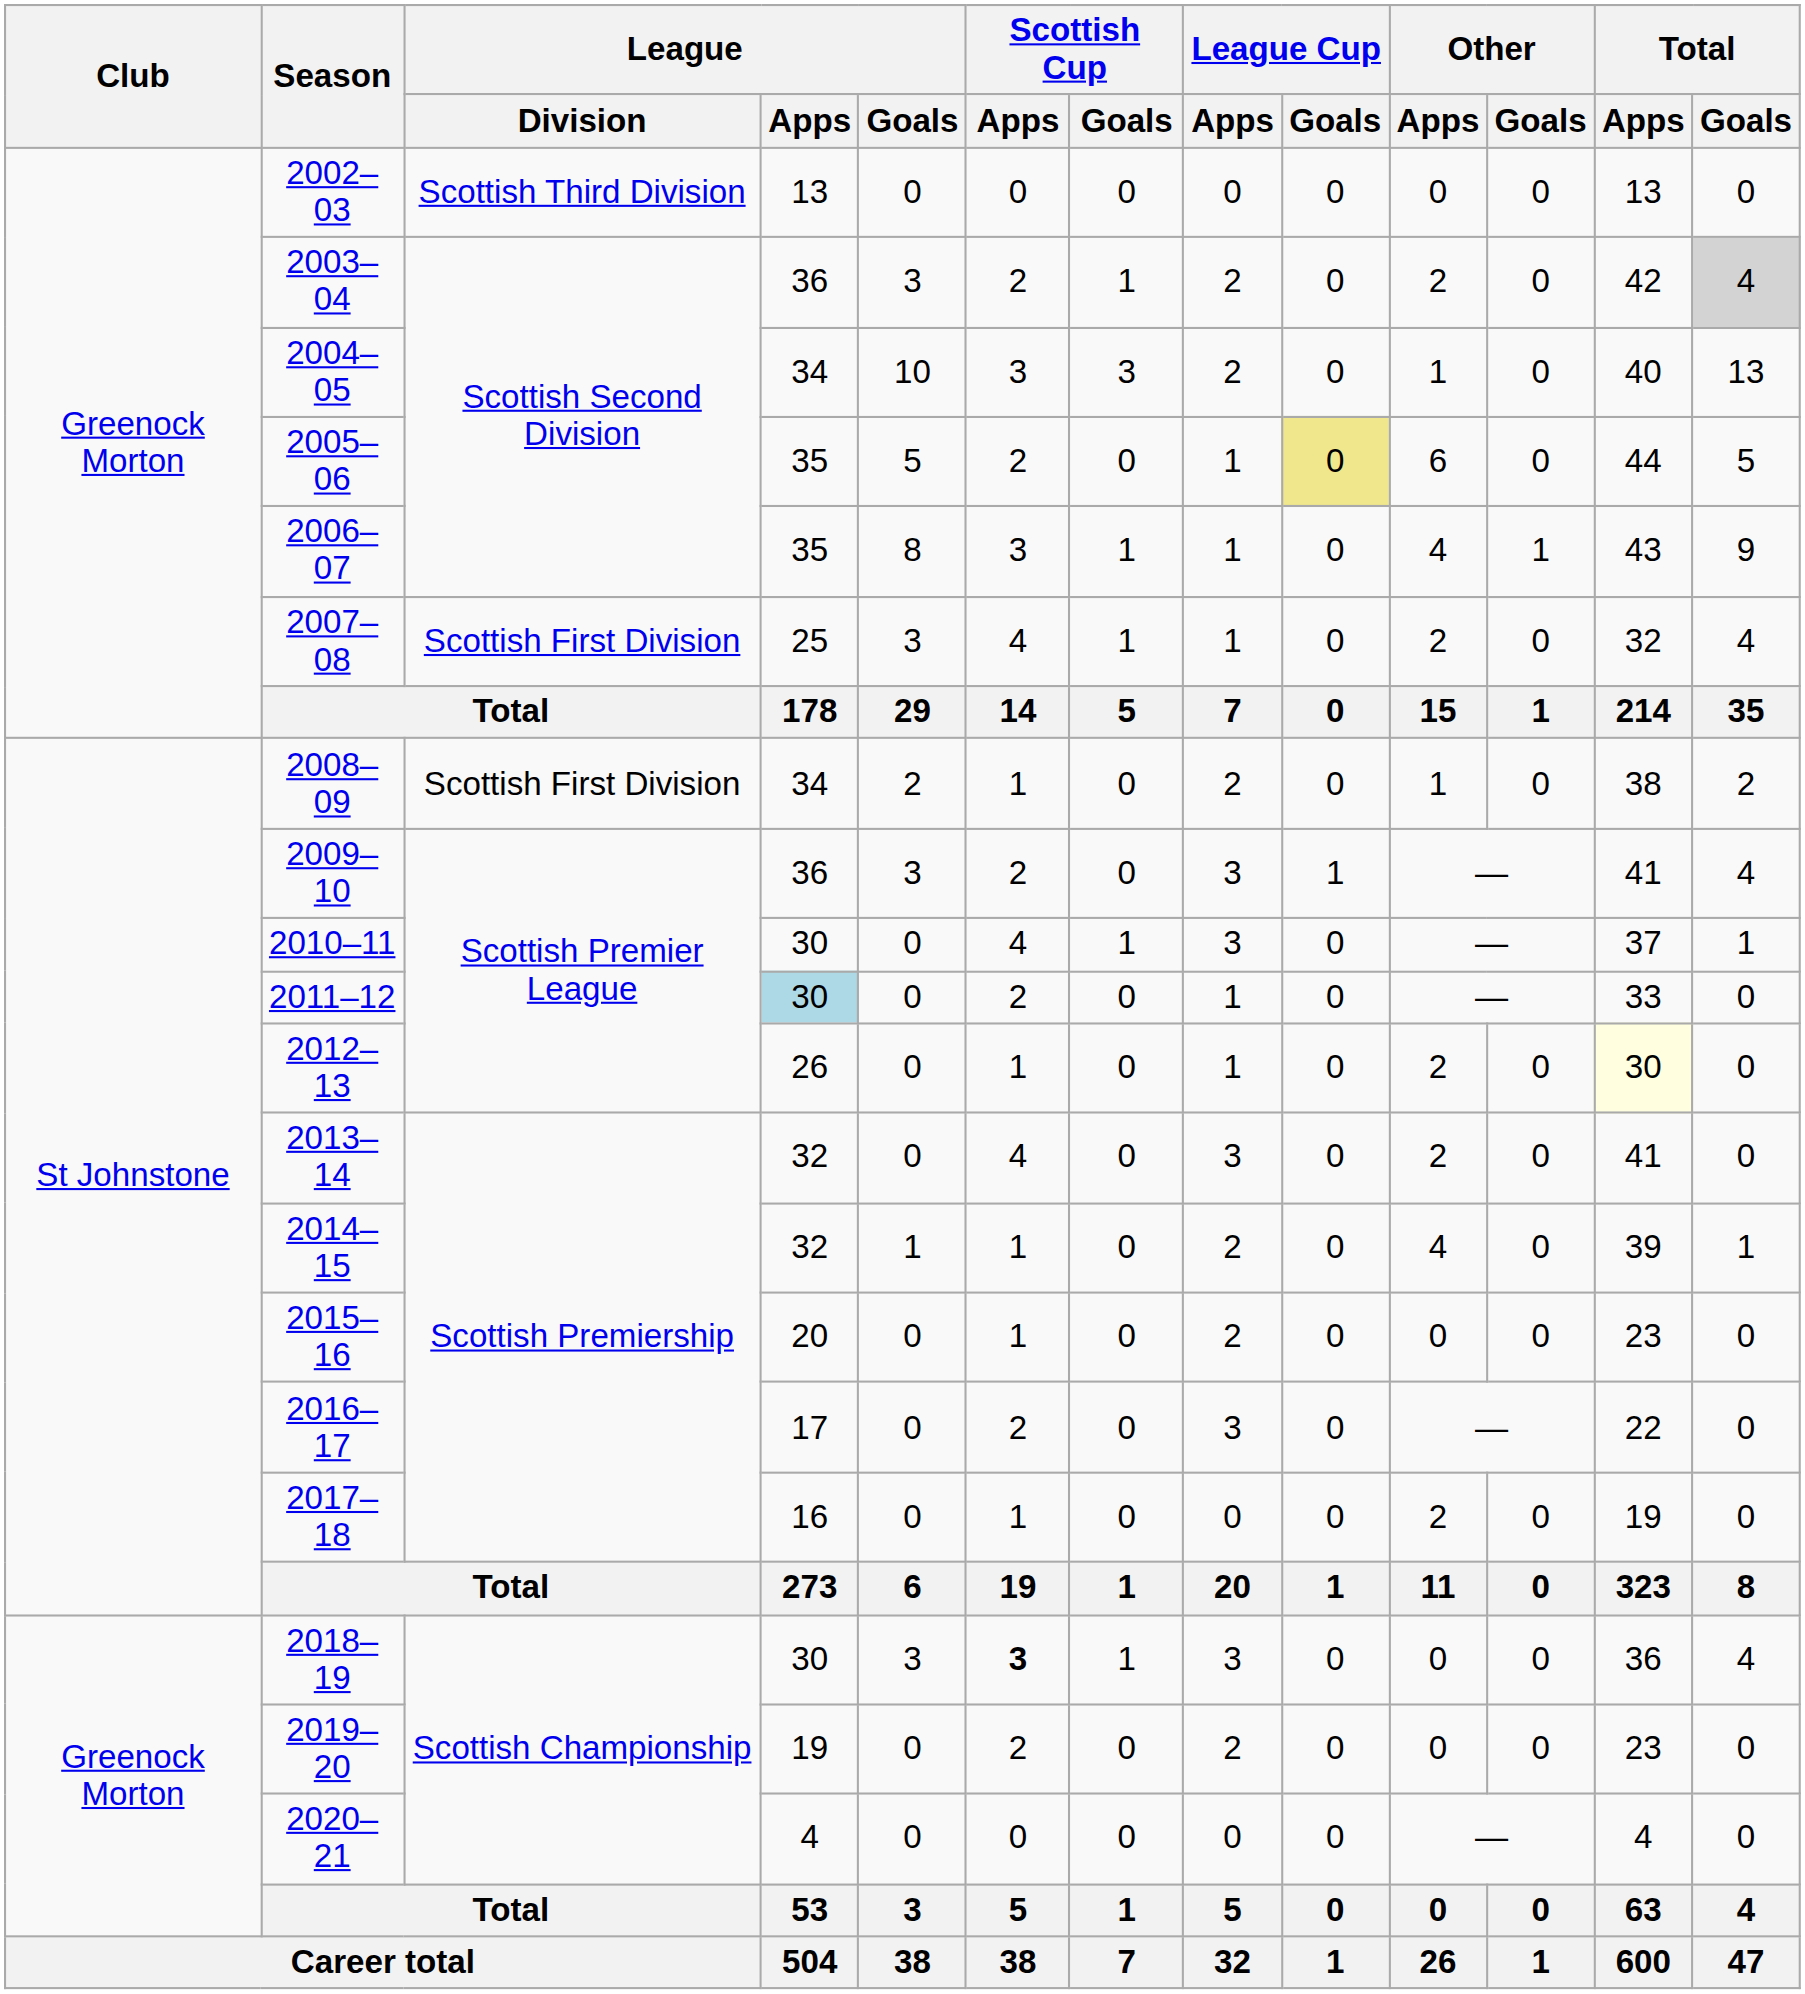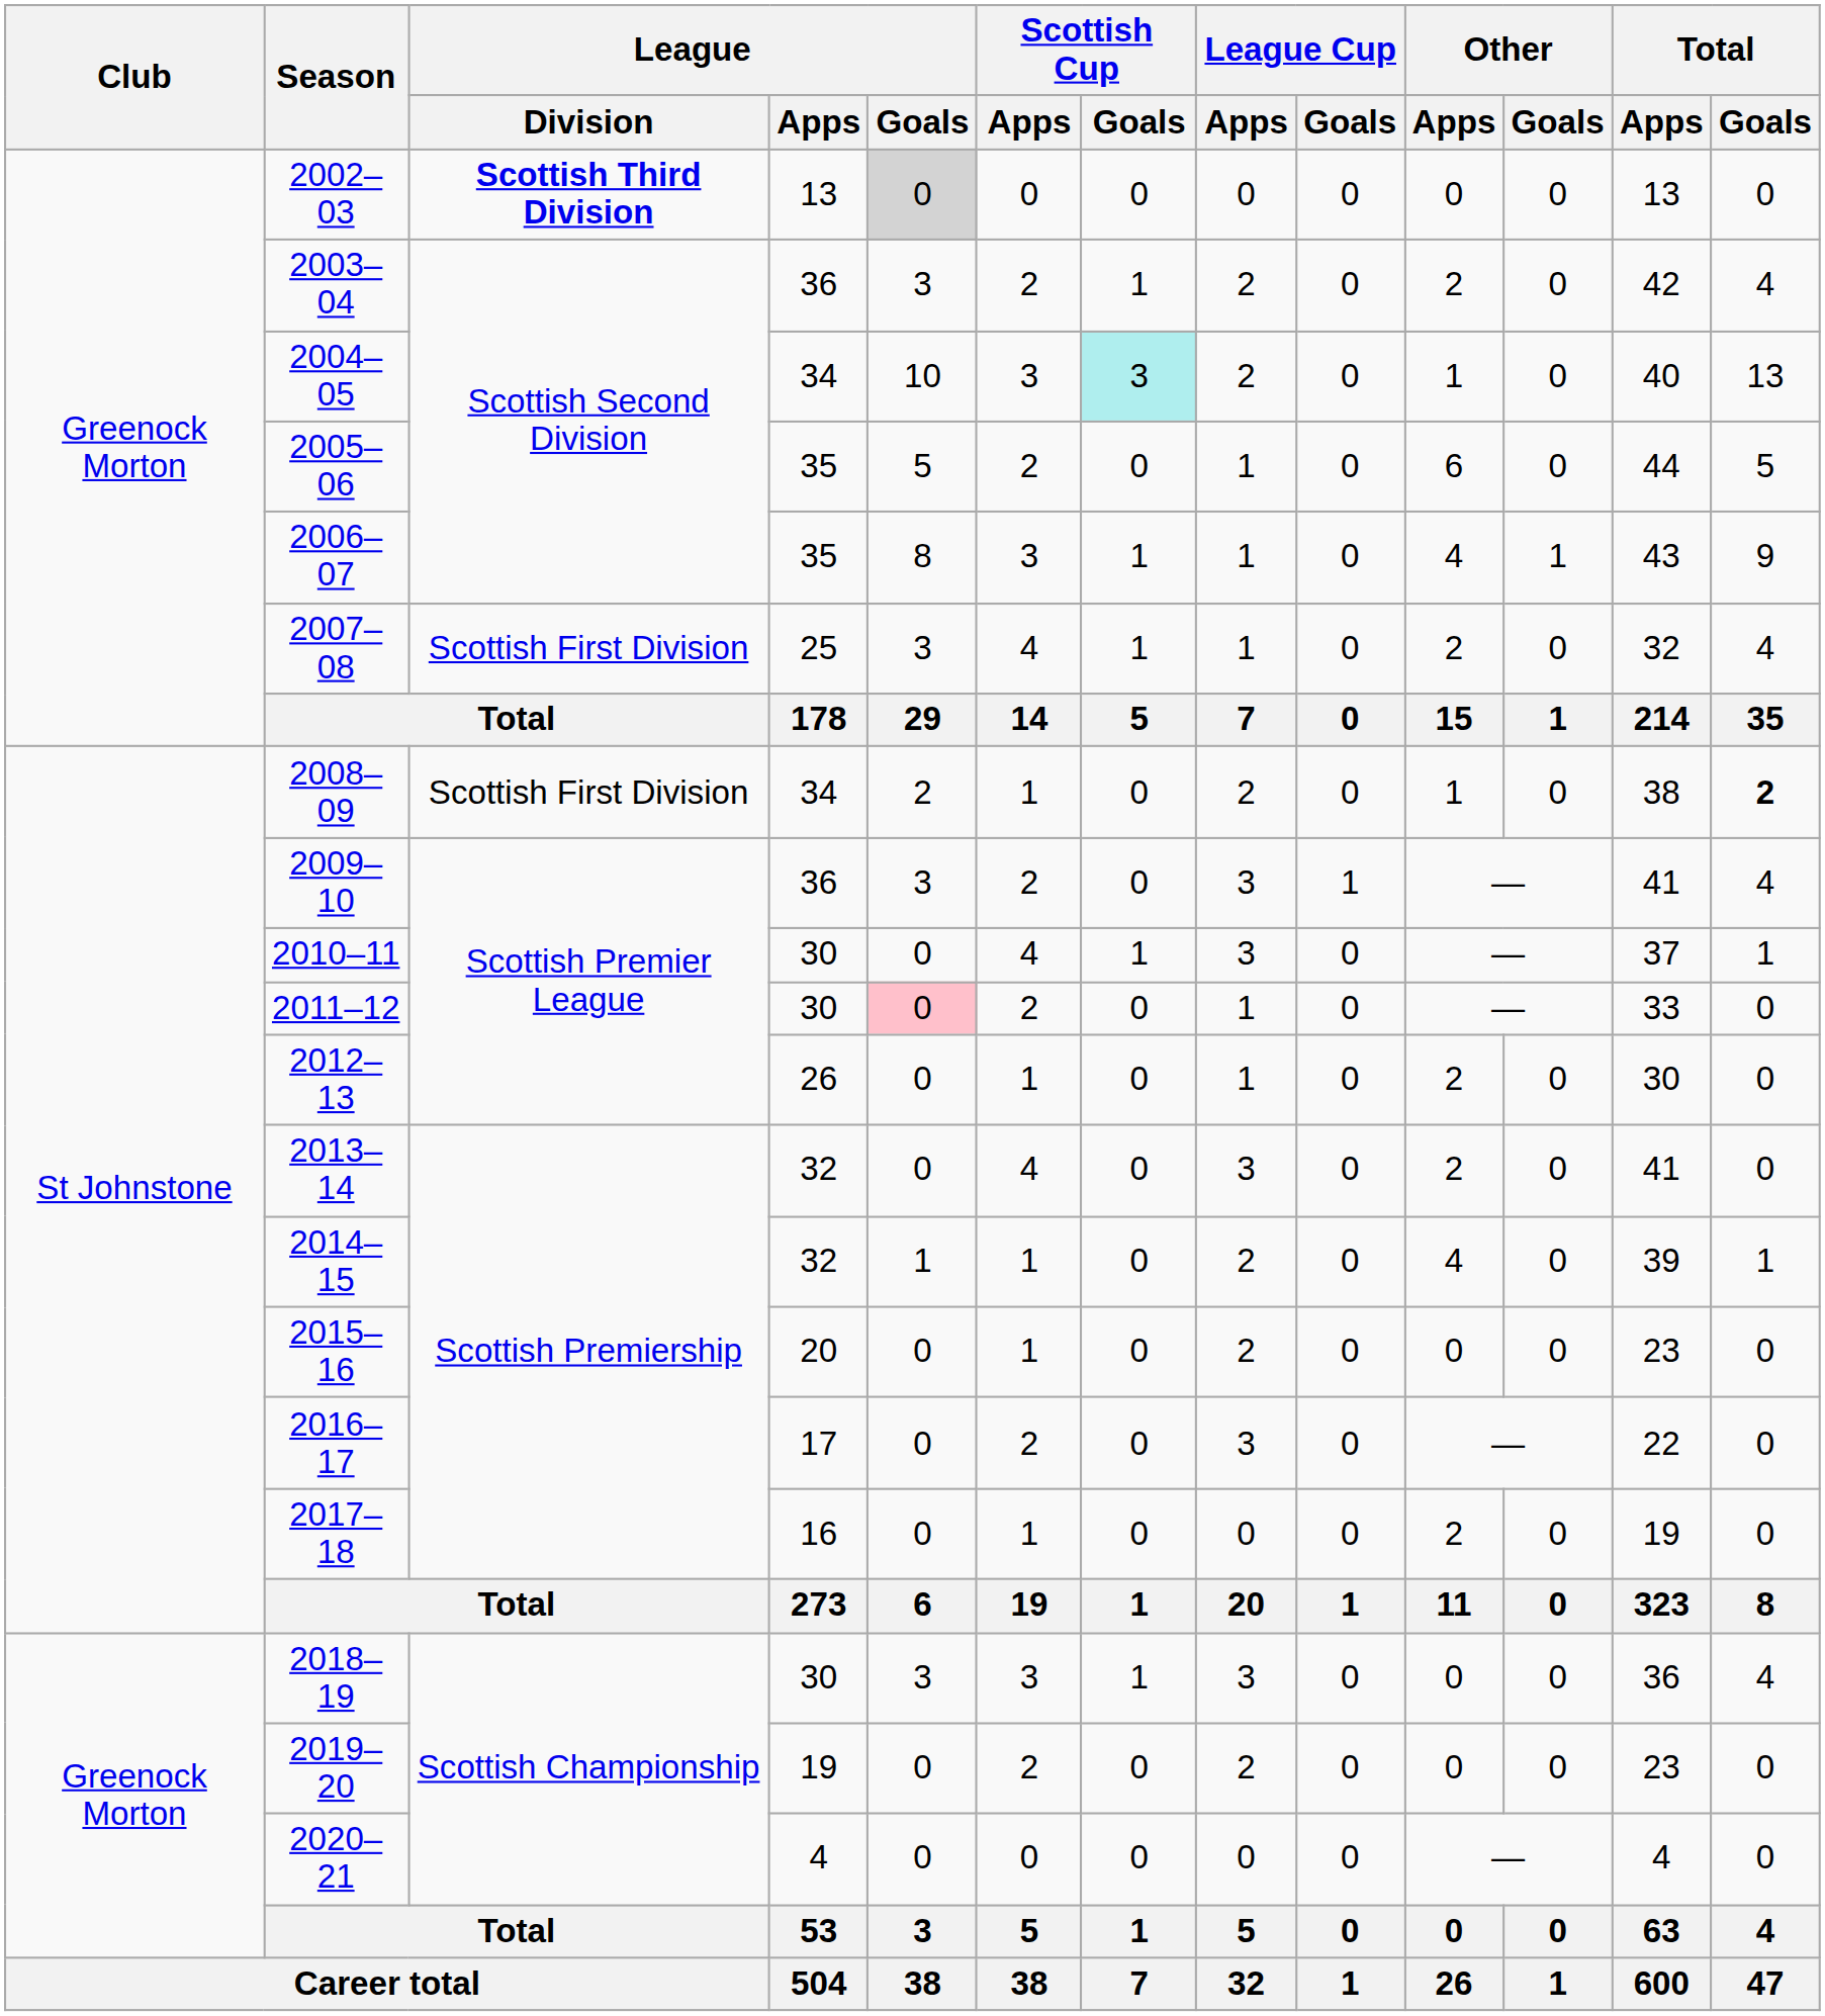2002–03 | League / Division: normal -> bold
2002–03 | League / Goals: no background -> lightgrey background
2003–04 | Total / Goals: lightgrey background -> no background
2004–05 | Scottish Cup / Goals: no background -> paleturquoise background
2005–06 | League Cup / Goals: khaki background -> no background
2008–09 | Total / Goals: normal -> bold
2011–12 | League / Apps: lightblue background -> no background
2011–12 | League / Goals: no background -> pink background
2012–13 | Total / Apps: lightyellow background -> no background
2018–19 | Scottish Cup / Apps: bold -> normal
